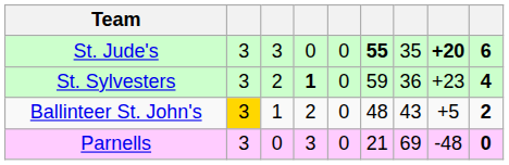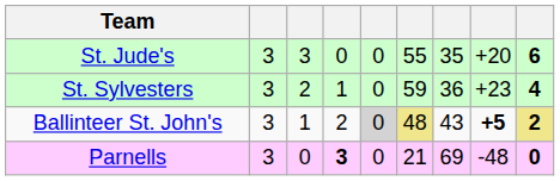St. Jude's | column 6: bold -> normal
St. Jude's | column 8: bold -> normal
St. Sylvesters | column 4: bold -> normal
Ballinteer St. John's | column 2: gold background -> no background
Ballinteer St. John's | column 5: no background -> lightgrey background
Ballinteer St. John's | column 6: no background -> khaki background
Ballinteer St. John's | column 8: normal -> bold
Ballinteer St. John's | column 9: no background -> khaki background
Parnells | column 4: normal -> bold
